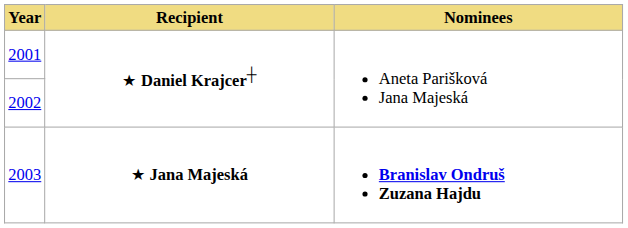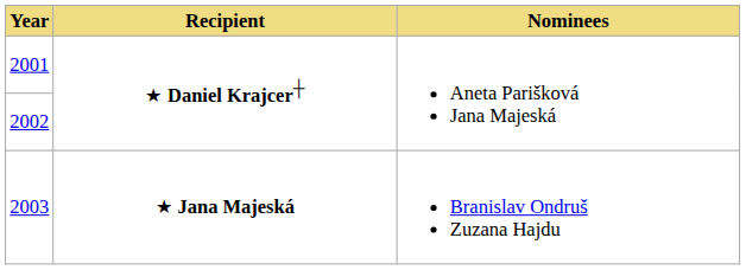2003 | Nominees: bold -> normal
